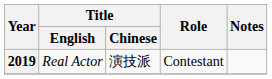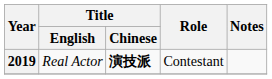2019 | Title / Chinese: normal -> bold
